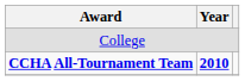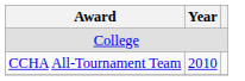CCHA All-Tournament Team | Award: bold -> normal
CCHA All-Tournament Team | Year: bold -> normal
